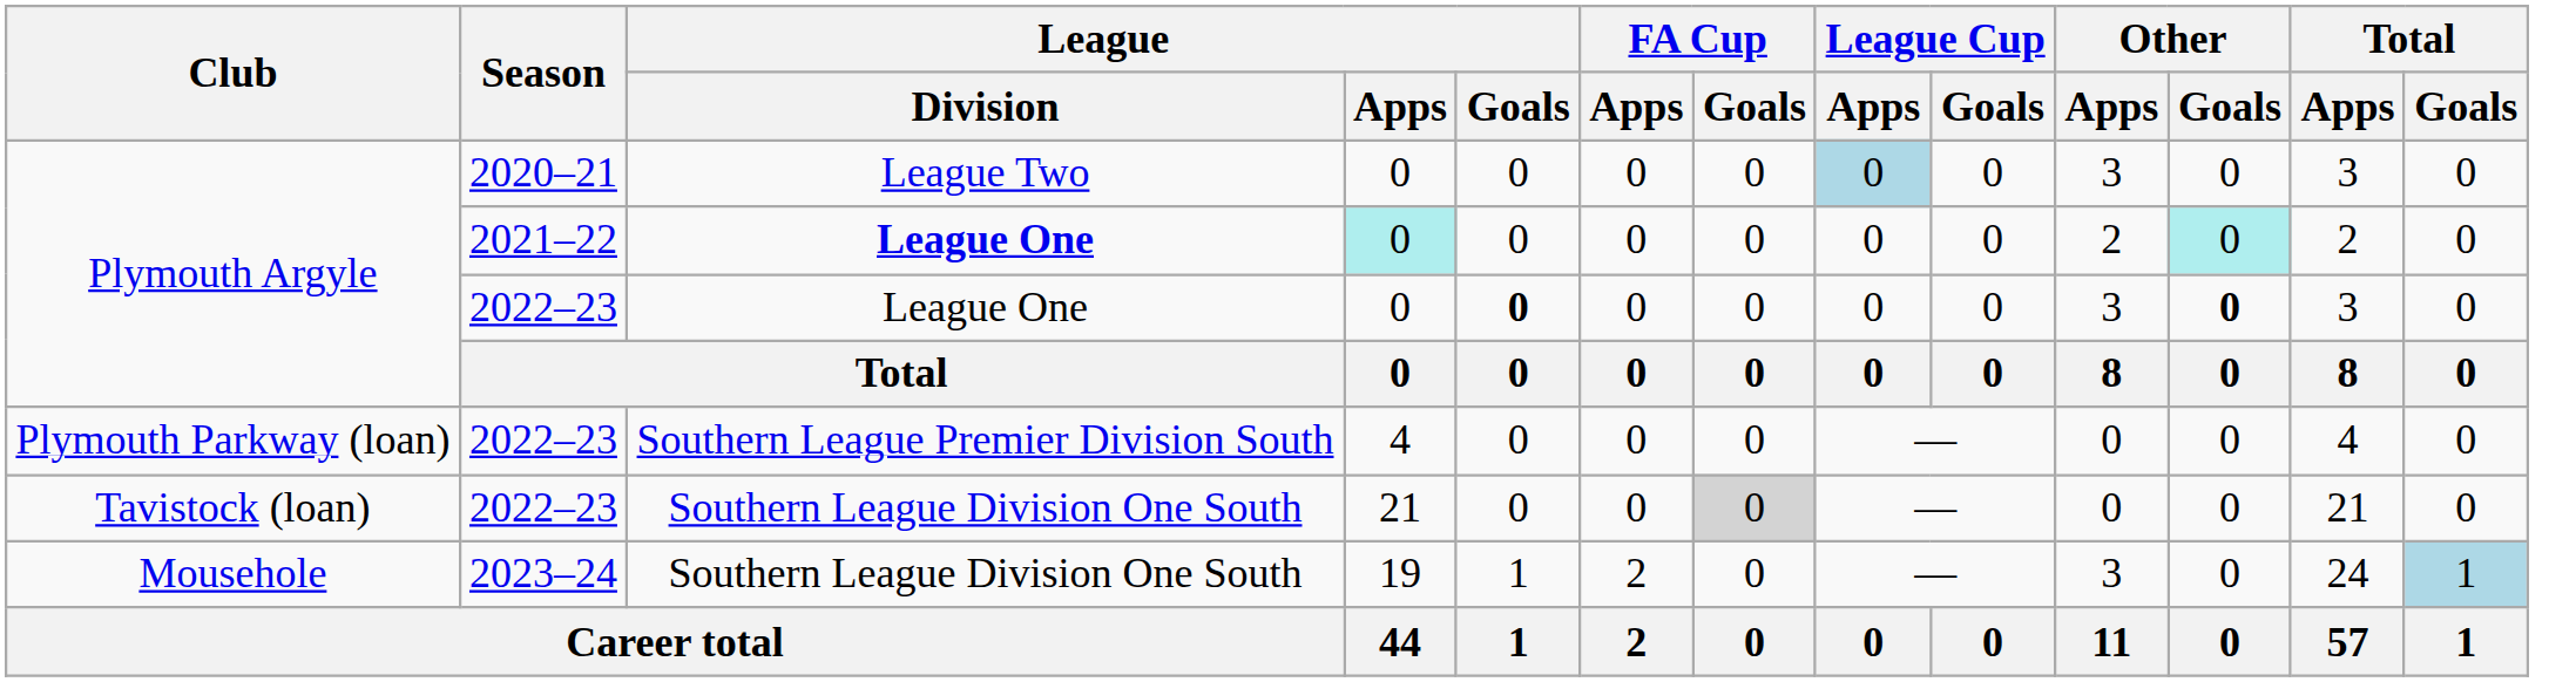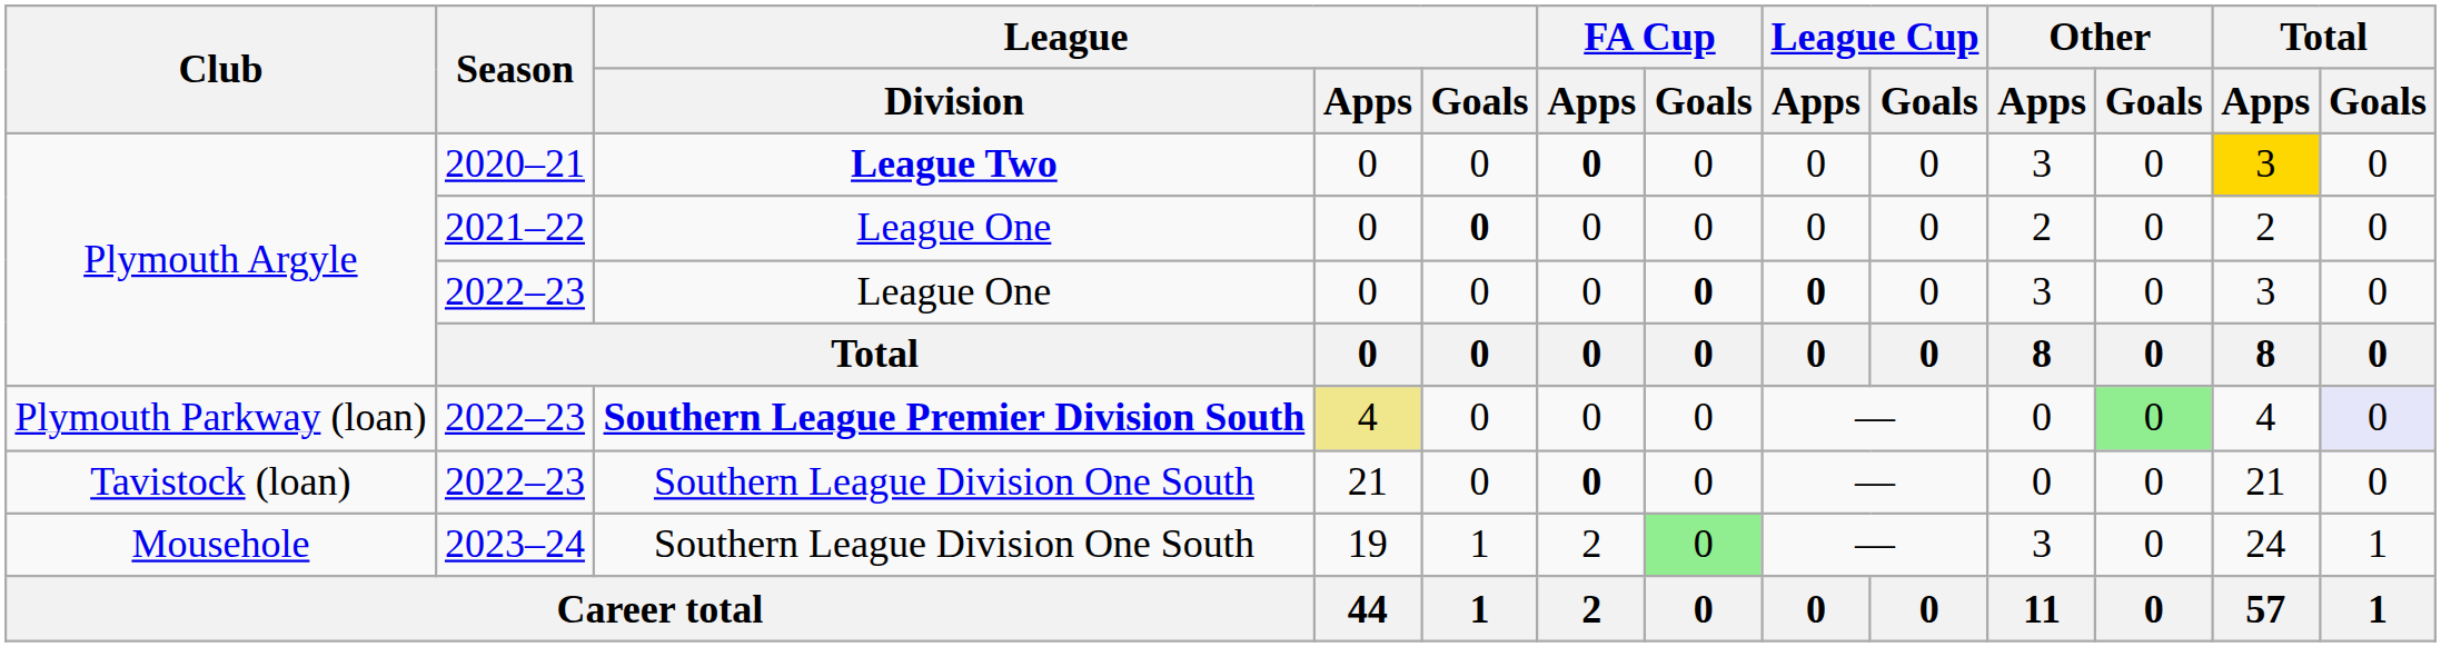Plymouth Argyle / 2020–21 | League / Division: normal -> bold
Plymouth Argyle / 2020–21 | FA Cup / Apps: normal -> bold
Plymouth Argyle / 2020–21 | League Cup / Apps: lightblue background -> no background
Plymouth Argyle / 2020–21 | Total / Apps: no background -> gold background
Plymouth Argyle / 2021–22 | League / Division: bold -> normal
Plymouth Argyle / 2021–22 | League / Apps: paleturquoise background -> no background
Plymouth Argyle / 2021–22 | League / Goals: normal -> bold
Plymouth Argyle / 2021–22 | Other / Goals: paleturquoise background -> no background
Plymouth Argyle / 2022–23 | League / Goals: bold -> normal
Plymouth Argyle / 2022–23 | FA Cup / Goals: normal -> bold
Plymouth Argyle / 2022–23 | League Cup / Apps: normal -> bold
Plymouth Argyle / 2022–23 | Other / Goals: bold -> normal
Plymouth Parkway (loan) | League / Division: normal -> bold
Plymouth Parkway (loan) | League / Apps: no background -> khaki background
Plymouth Parkway (loan) | Other / Goals: no background -> lightgreen background
Plymouth Parkway (loan) | Total / Goals: no background -> lavender background
Tavistock (loan) | FA Cup / Apps: normal -> bold
Tavistock (loan) | FA Cup / Goals: lightgrey background -> no background
Mousehole | FA Cup / Goals: no background -> lightgreen background
Mousehole | Total / Goals: lightblue background -> no background
